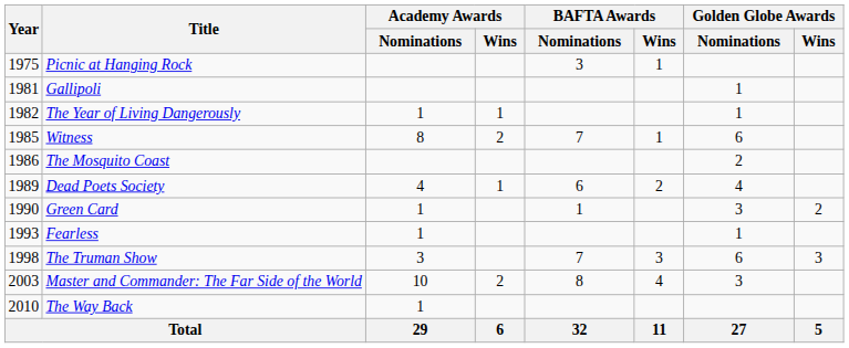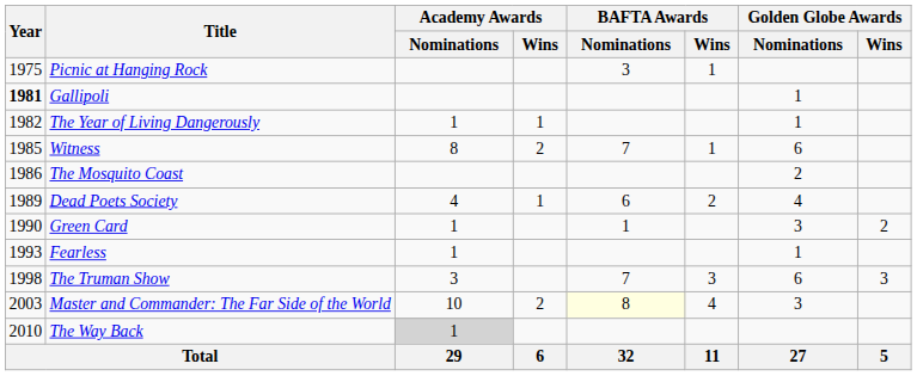Gallipoli | Year: normal -> bold
Master and Commander: The Far Side of the World | BAFTA Awards / Nominations: no background -> lightyellow background
The Way Back | Academy Awards / Nominations: no background -> lightgrey background
